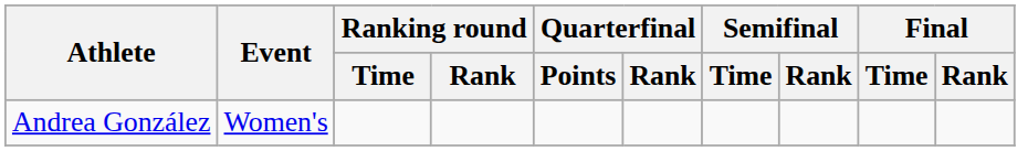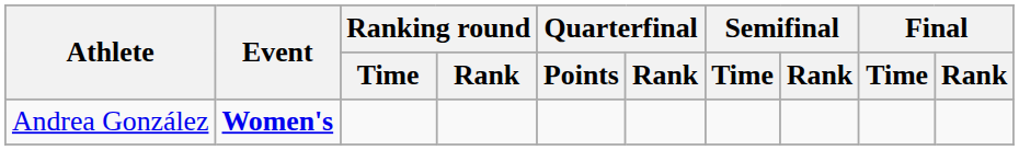Andrea González | Event: normal -> bold
